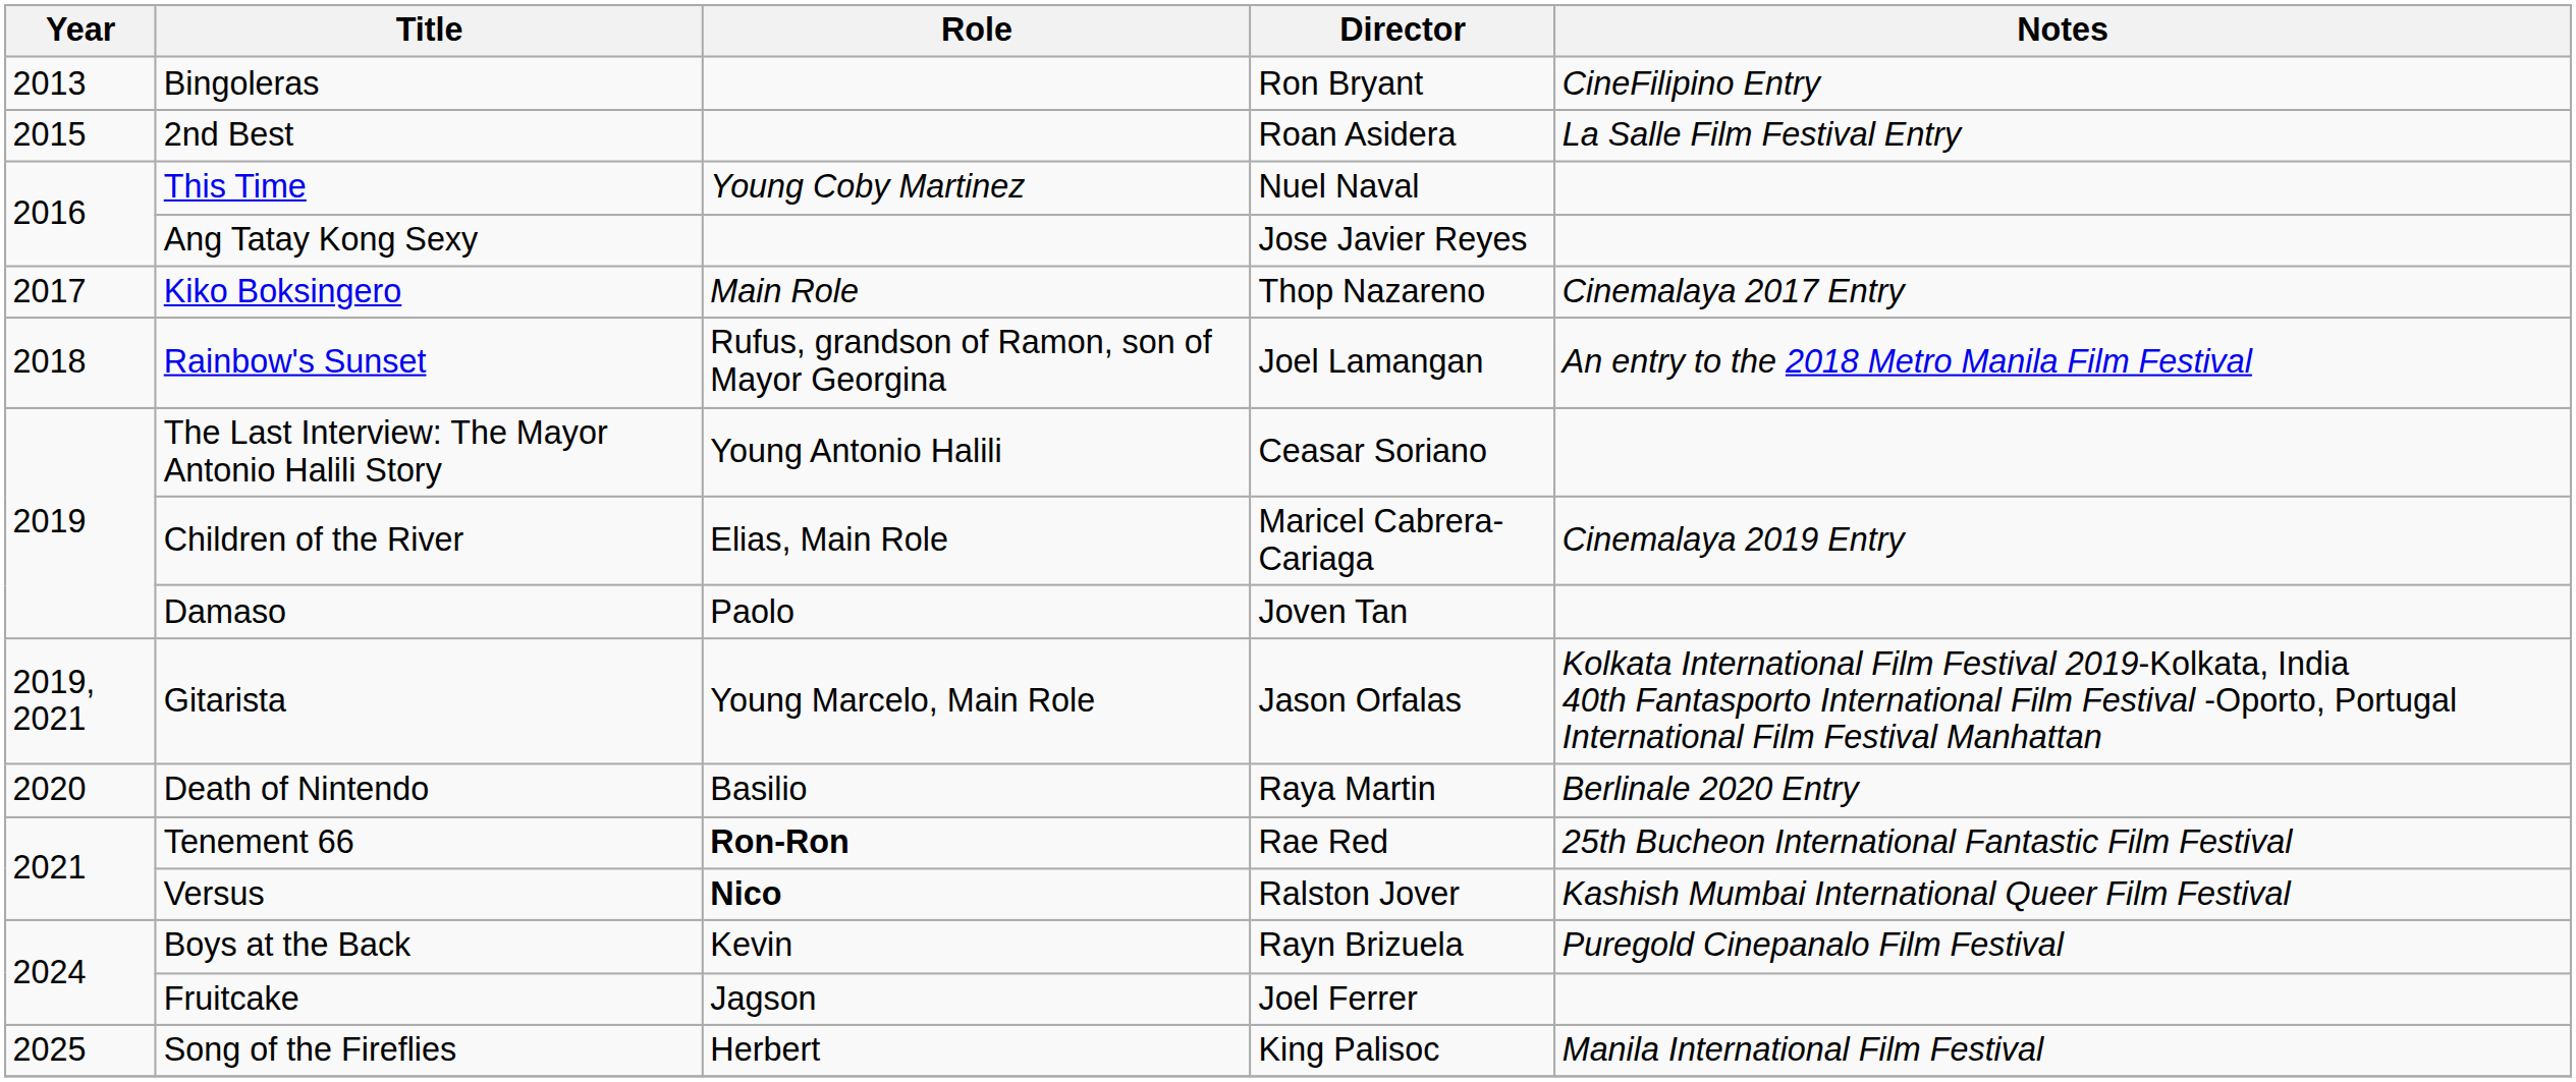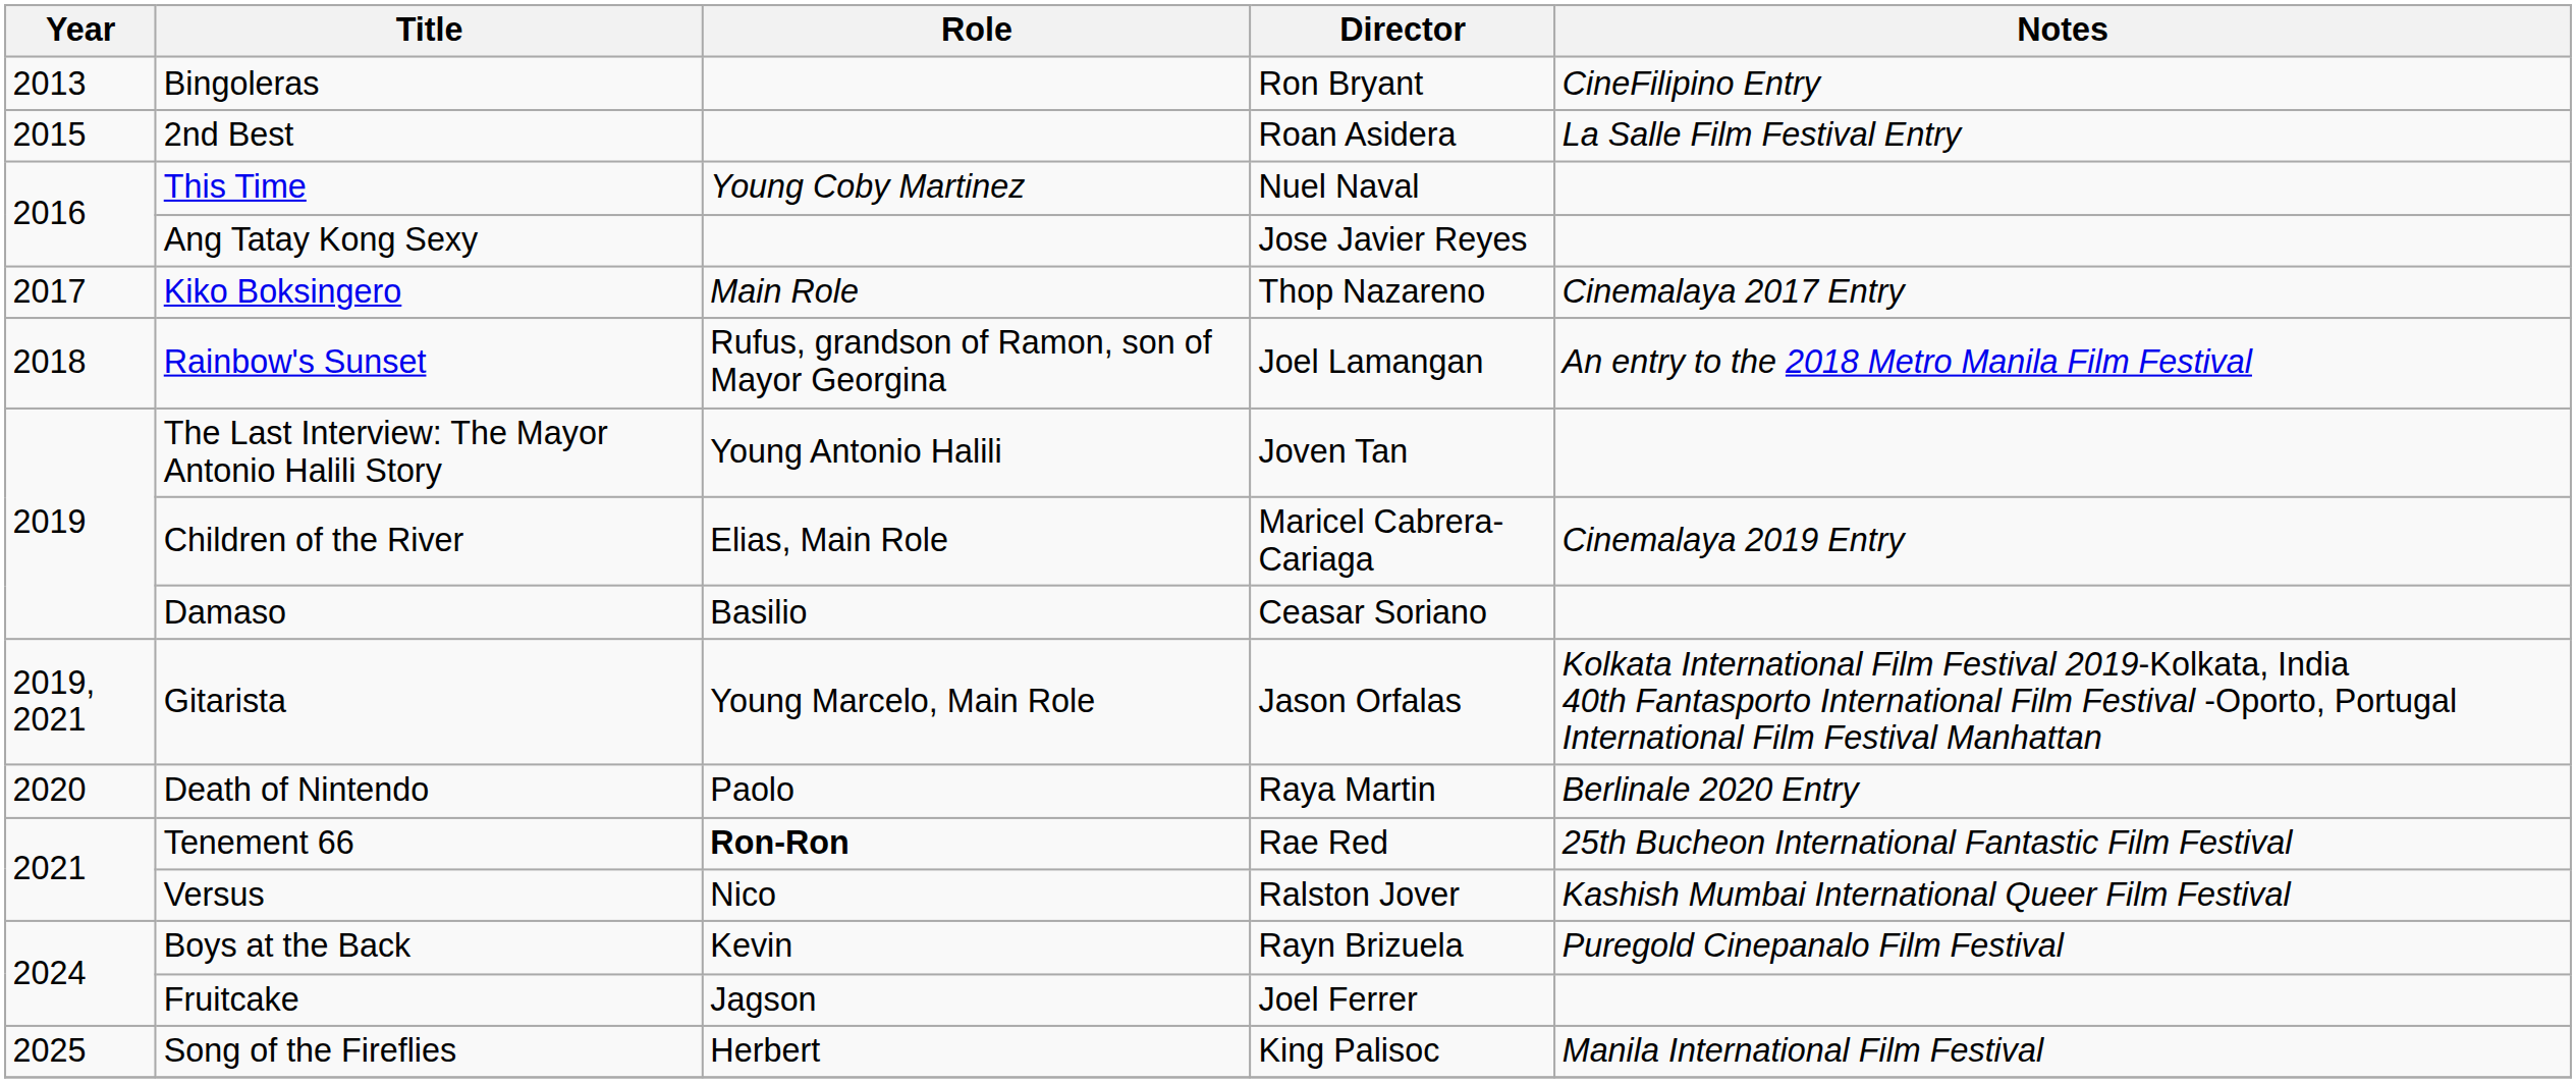The Last Interview: The Mayor Antonio Halili Story | Director: Ceasar Soriano -> Joven Tan
Damaso | Role: Paolo -> Basilio
Damaso | Director: Joven Tan -> Ceasar Soriano
Death of Nintendo | Role: Basilio -> Paolo
Versus | Role: bold -> normal
